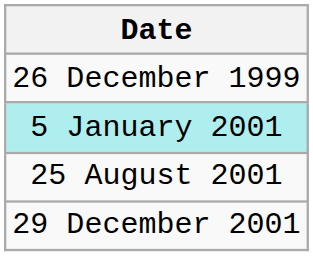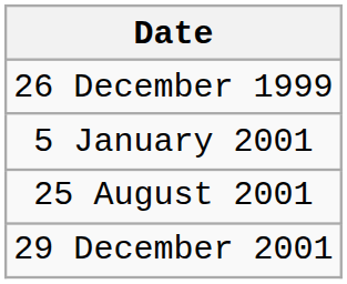row 3 | column 1: paleturquoise background -> no background
